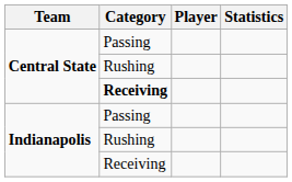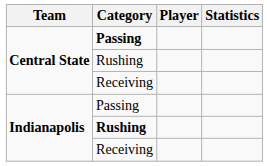Central State / Passing | Category: normal -> bold
Central State / Receiving | Category: bold -> normal
Indianapolis / Rushing | Category: normal -> bold
